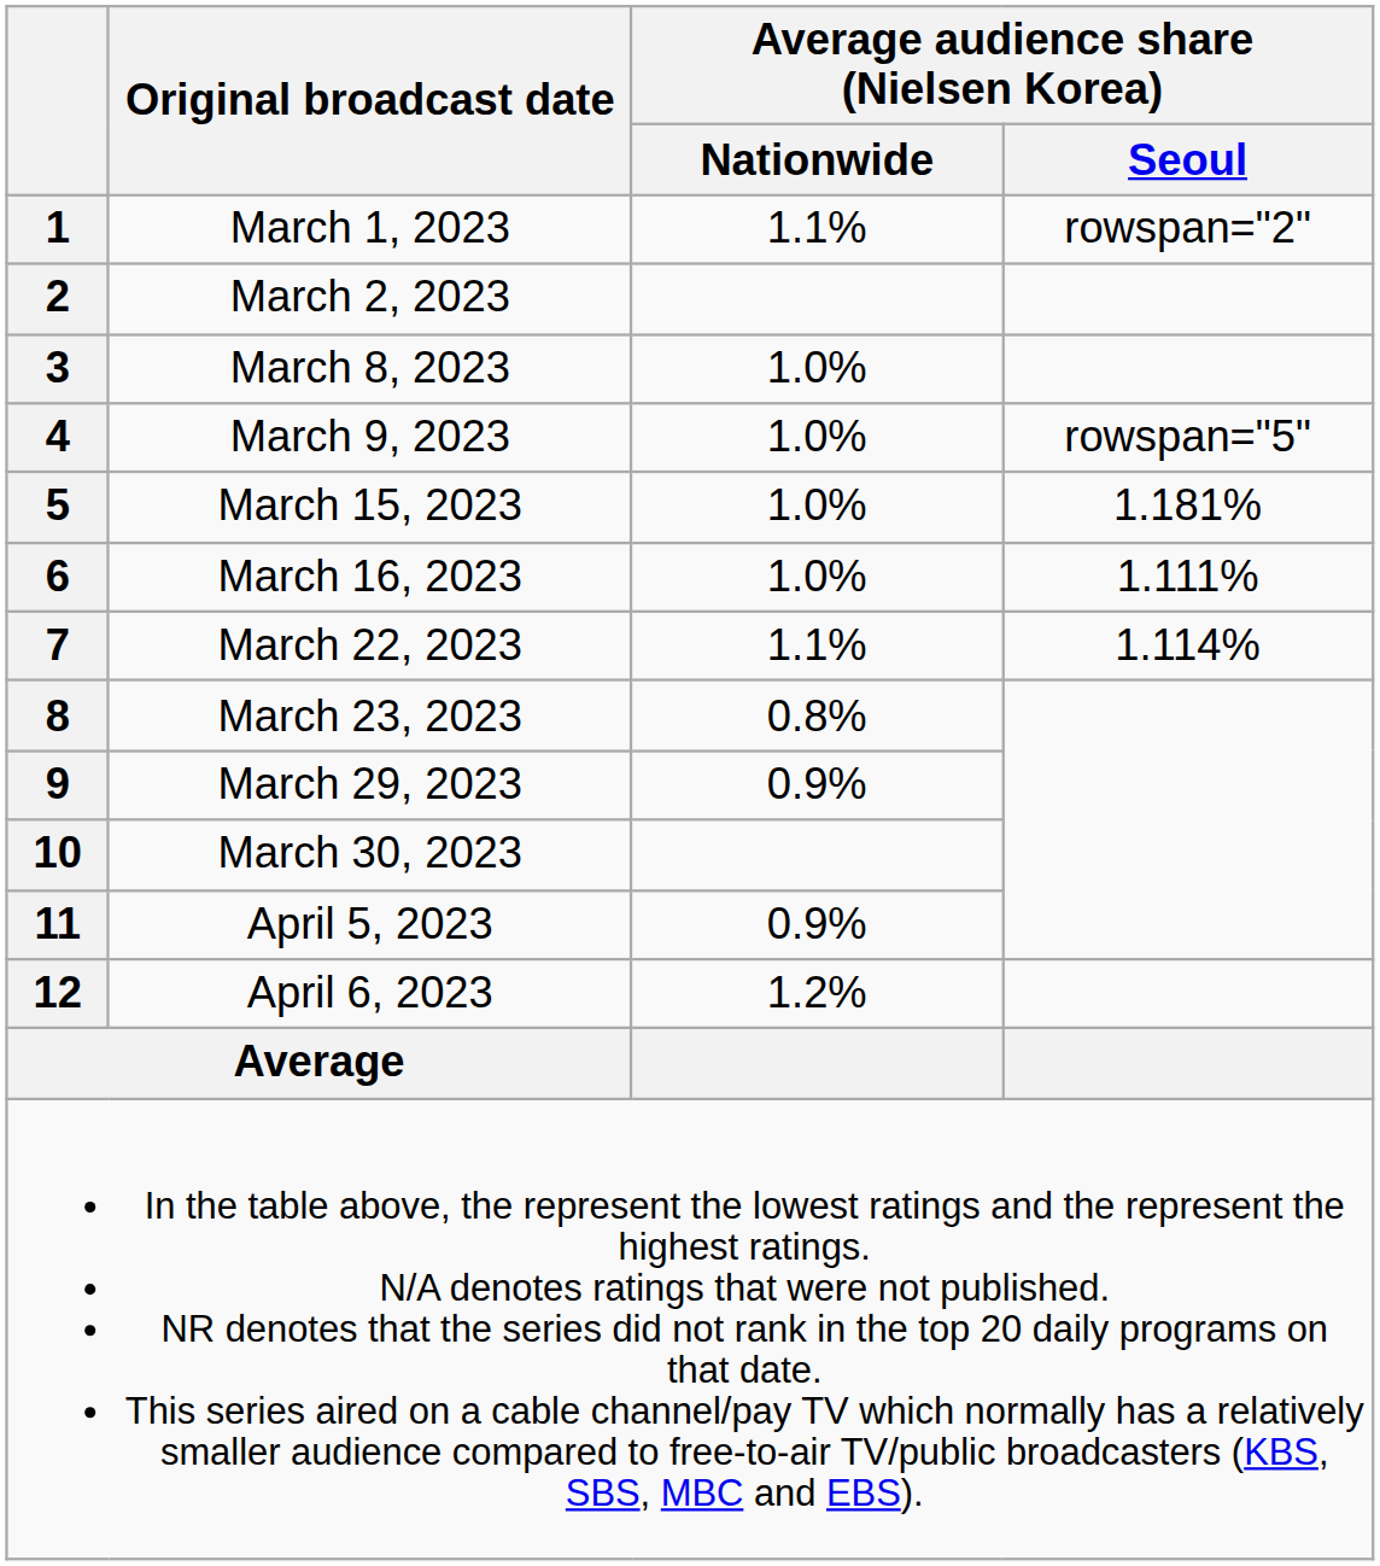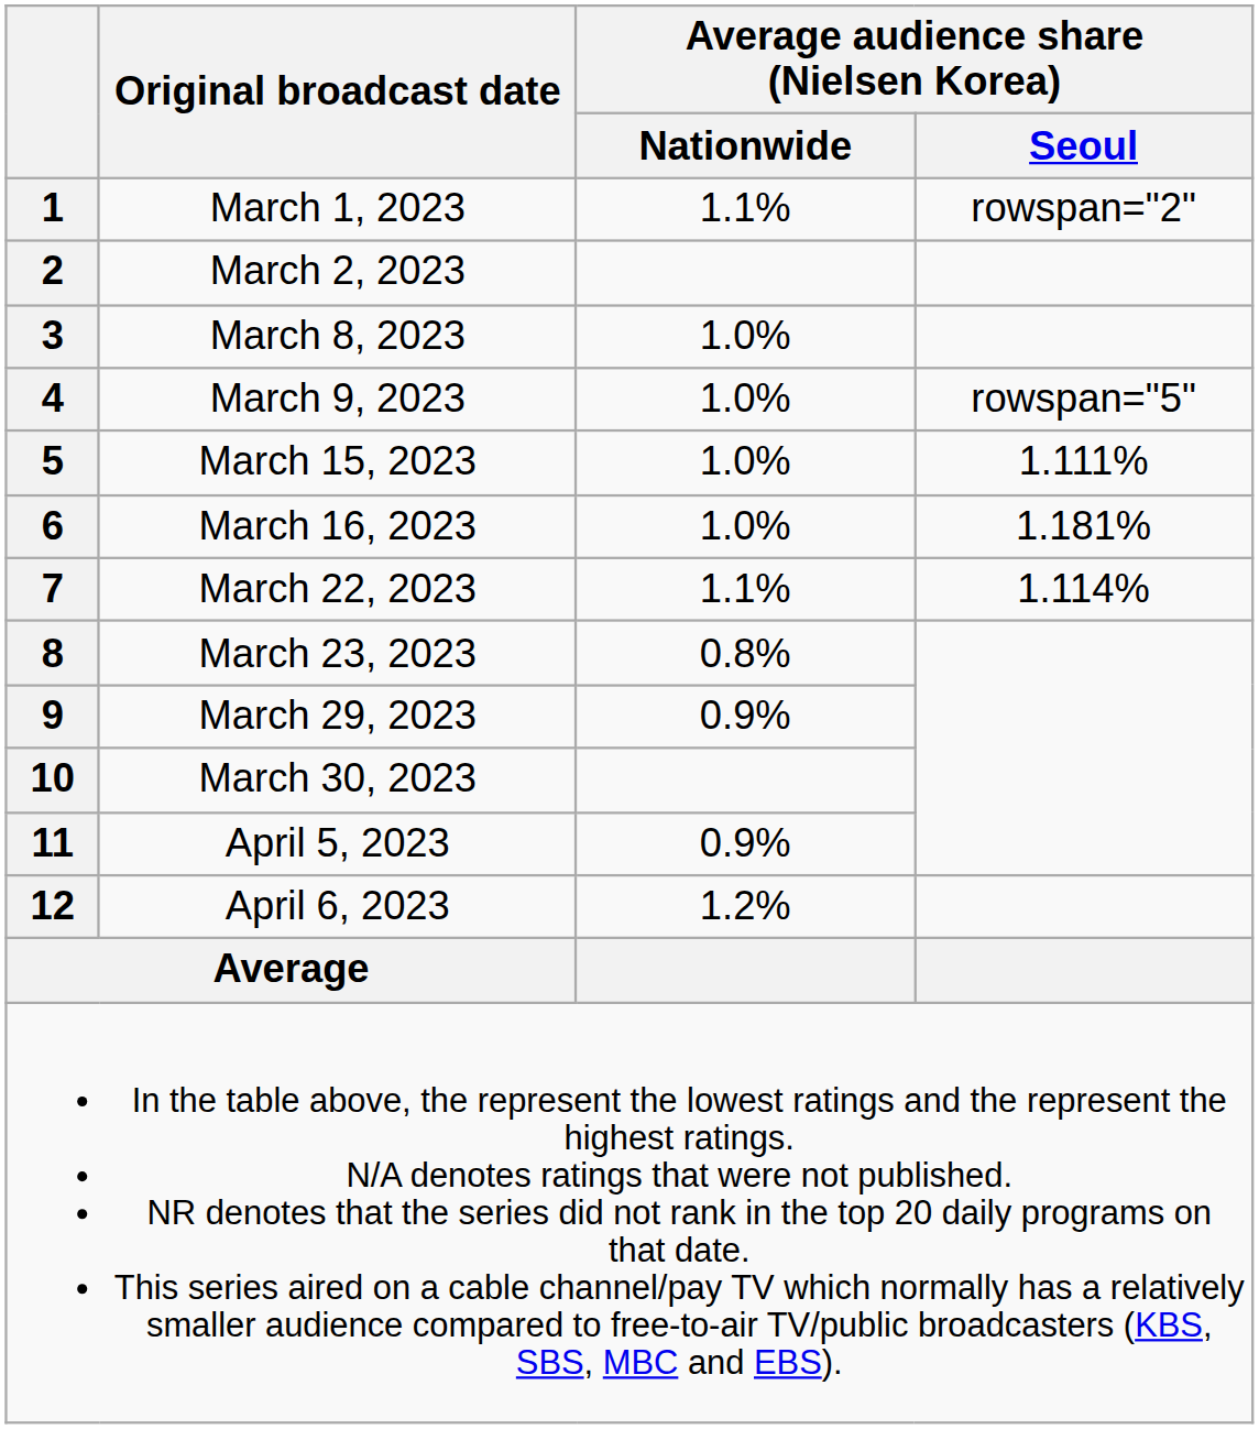5 | Average audience share (Nielsen Korea) / Seoul: 1.181% -> 1.111%
6 | Average audience share (Nielsen Korea) / Seoul: 1.111% -> 1.181%
